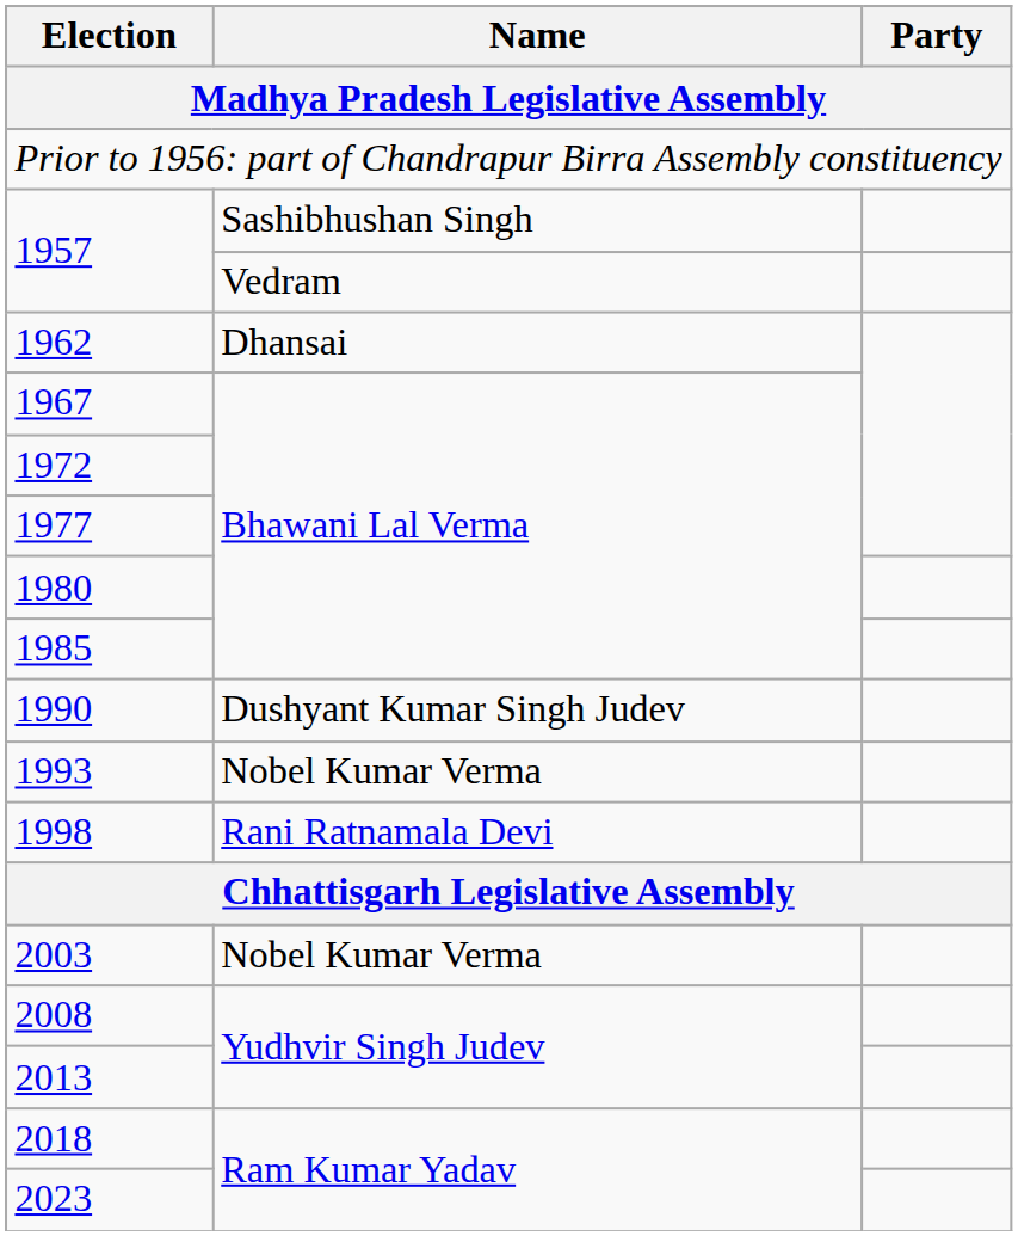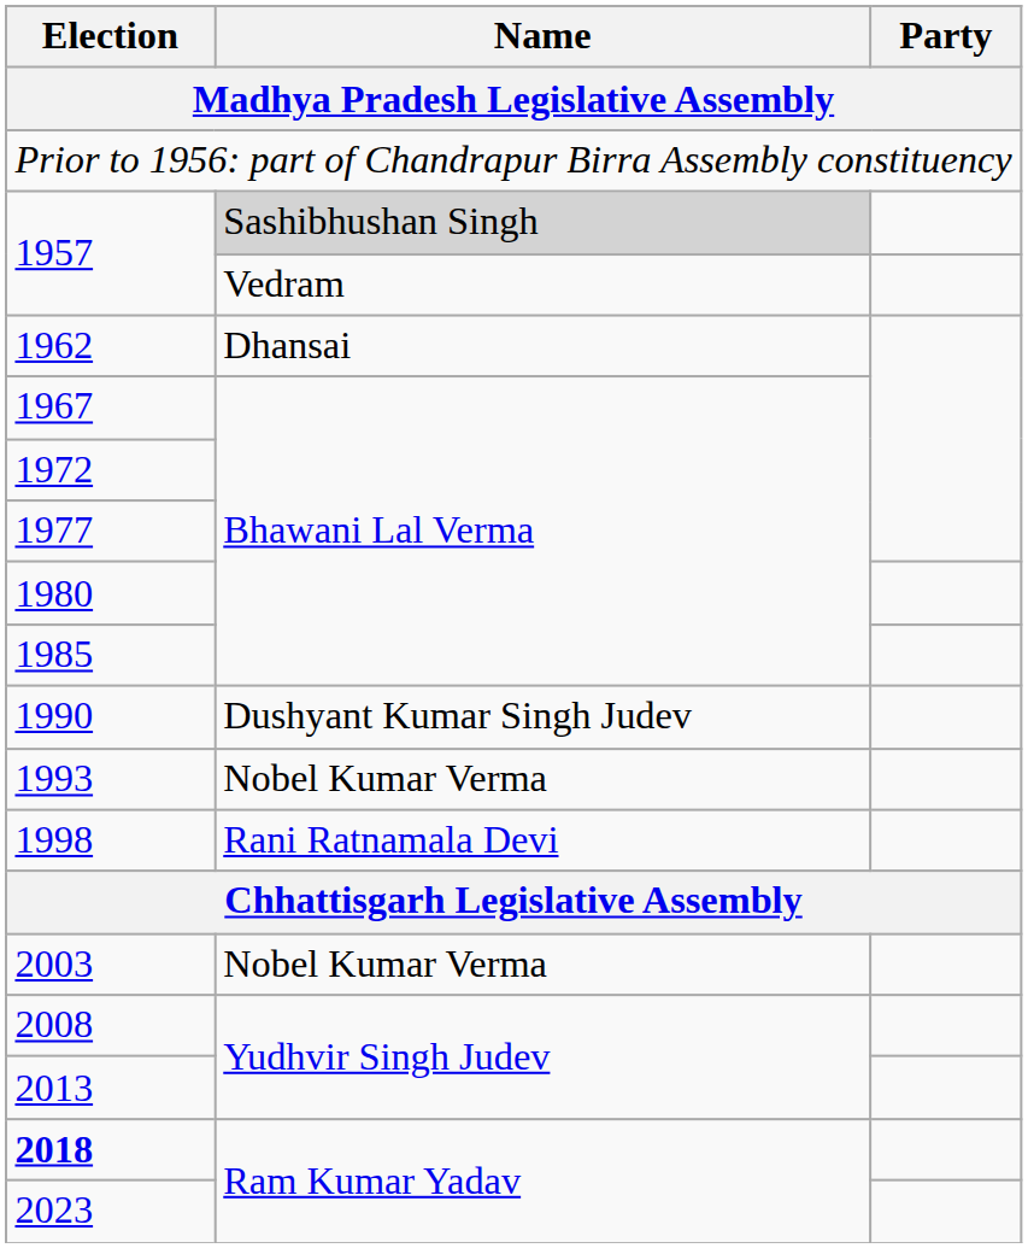1957 / Sashibhushan Singh | Name: no background -> lightgrey background
2018 | Election: normal -> bold
